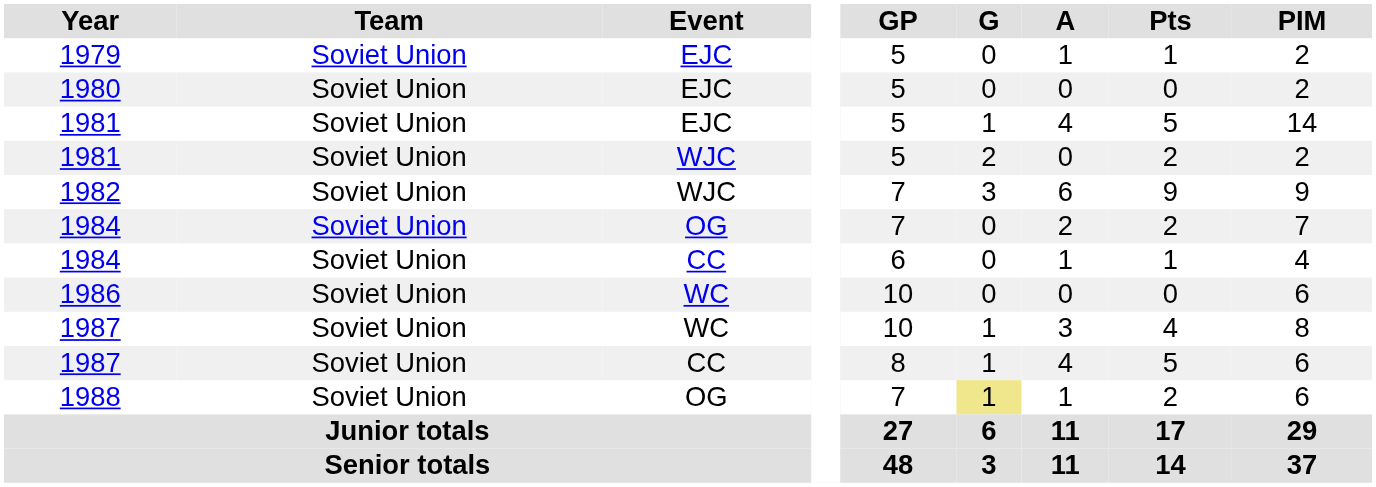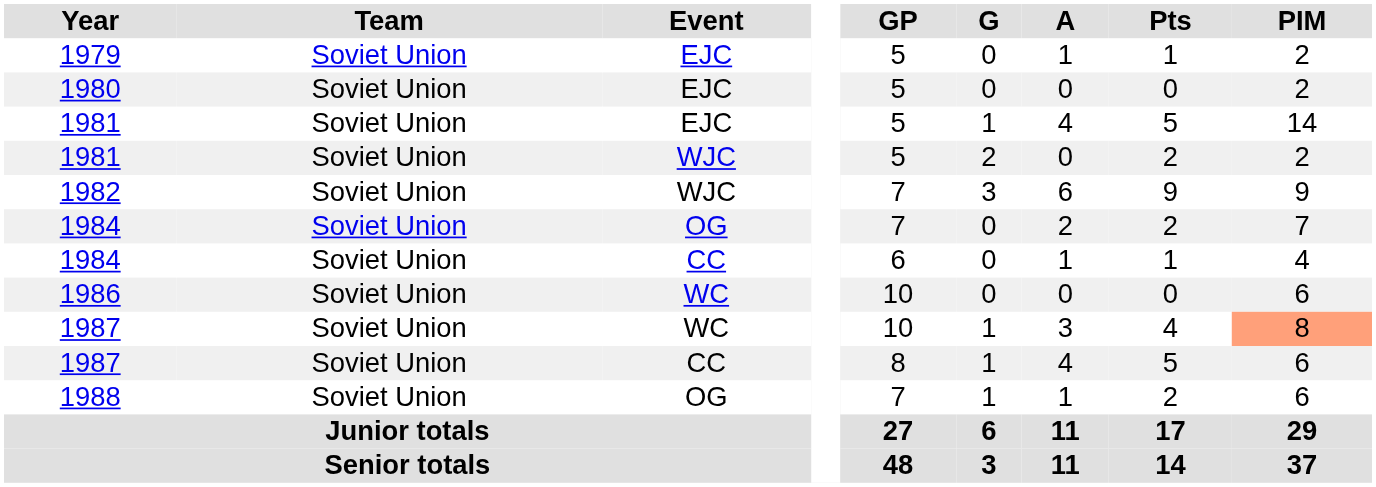1987 / WC | PIM: no background -> lightsalmon background
1988 | G: khaki background -> no background
